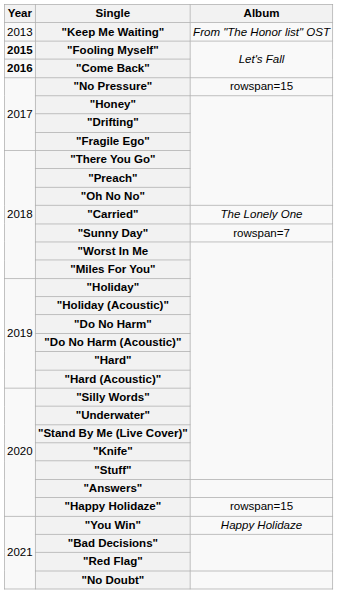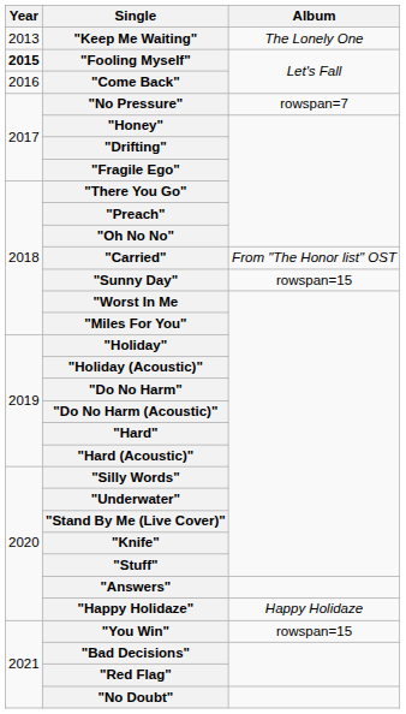"Keep Me Waiting" | Album: From "The Honor list" OST -> The Lonely One
"Come Back" | Year: bold -> normal
"No Pressure" | Album: rowspan=15 -> rowspan=7
"Carried" | Album: The Lonely One -> From "The Honor list" OST
"Sunny Day" | Album: rowspan=7 -> rowspan=15
"Happy Holidaze" | Album: rowspan=15 -> Happy Holidaze
"You Win" | Album: Happy Holidaze -> rowspan=15
